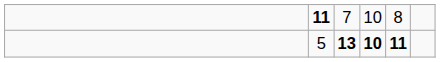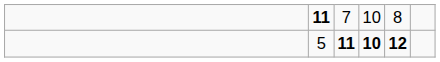row 2 | column 3: 13 -> 11
row 2 | column 5: 11 -> 12
